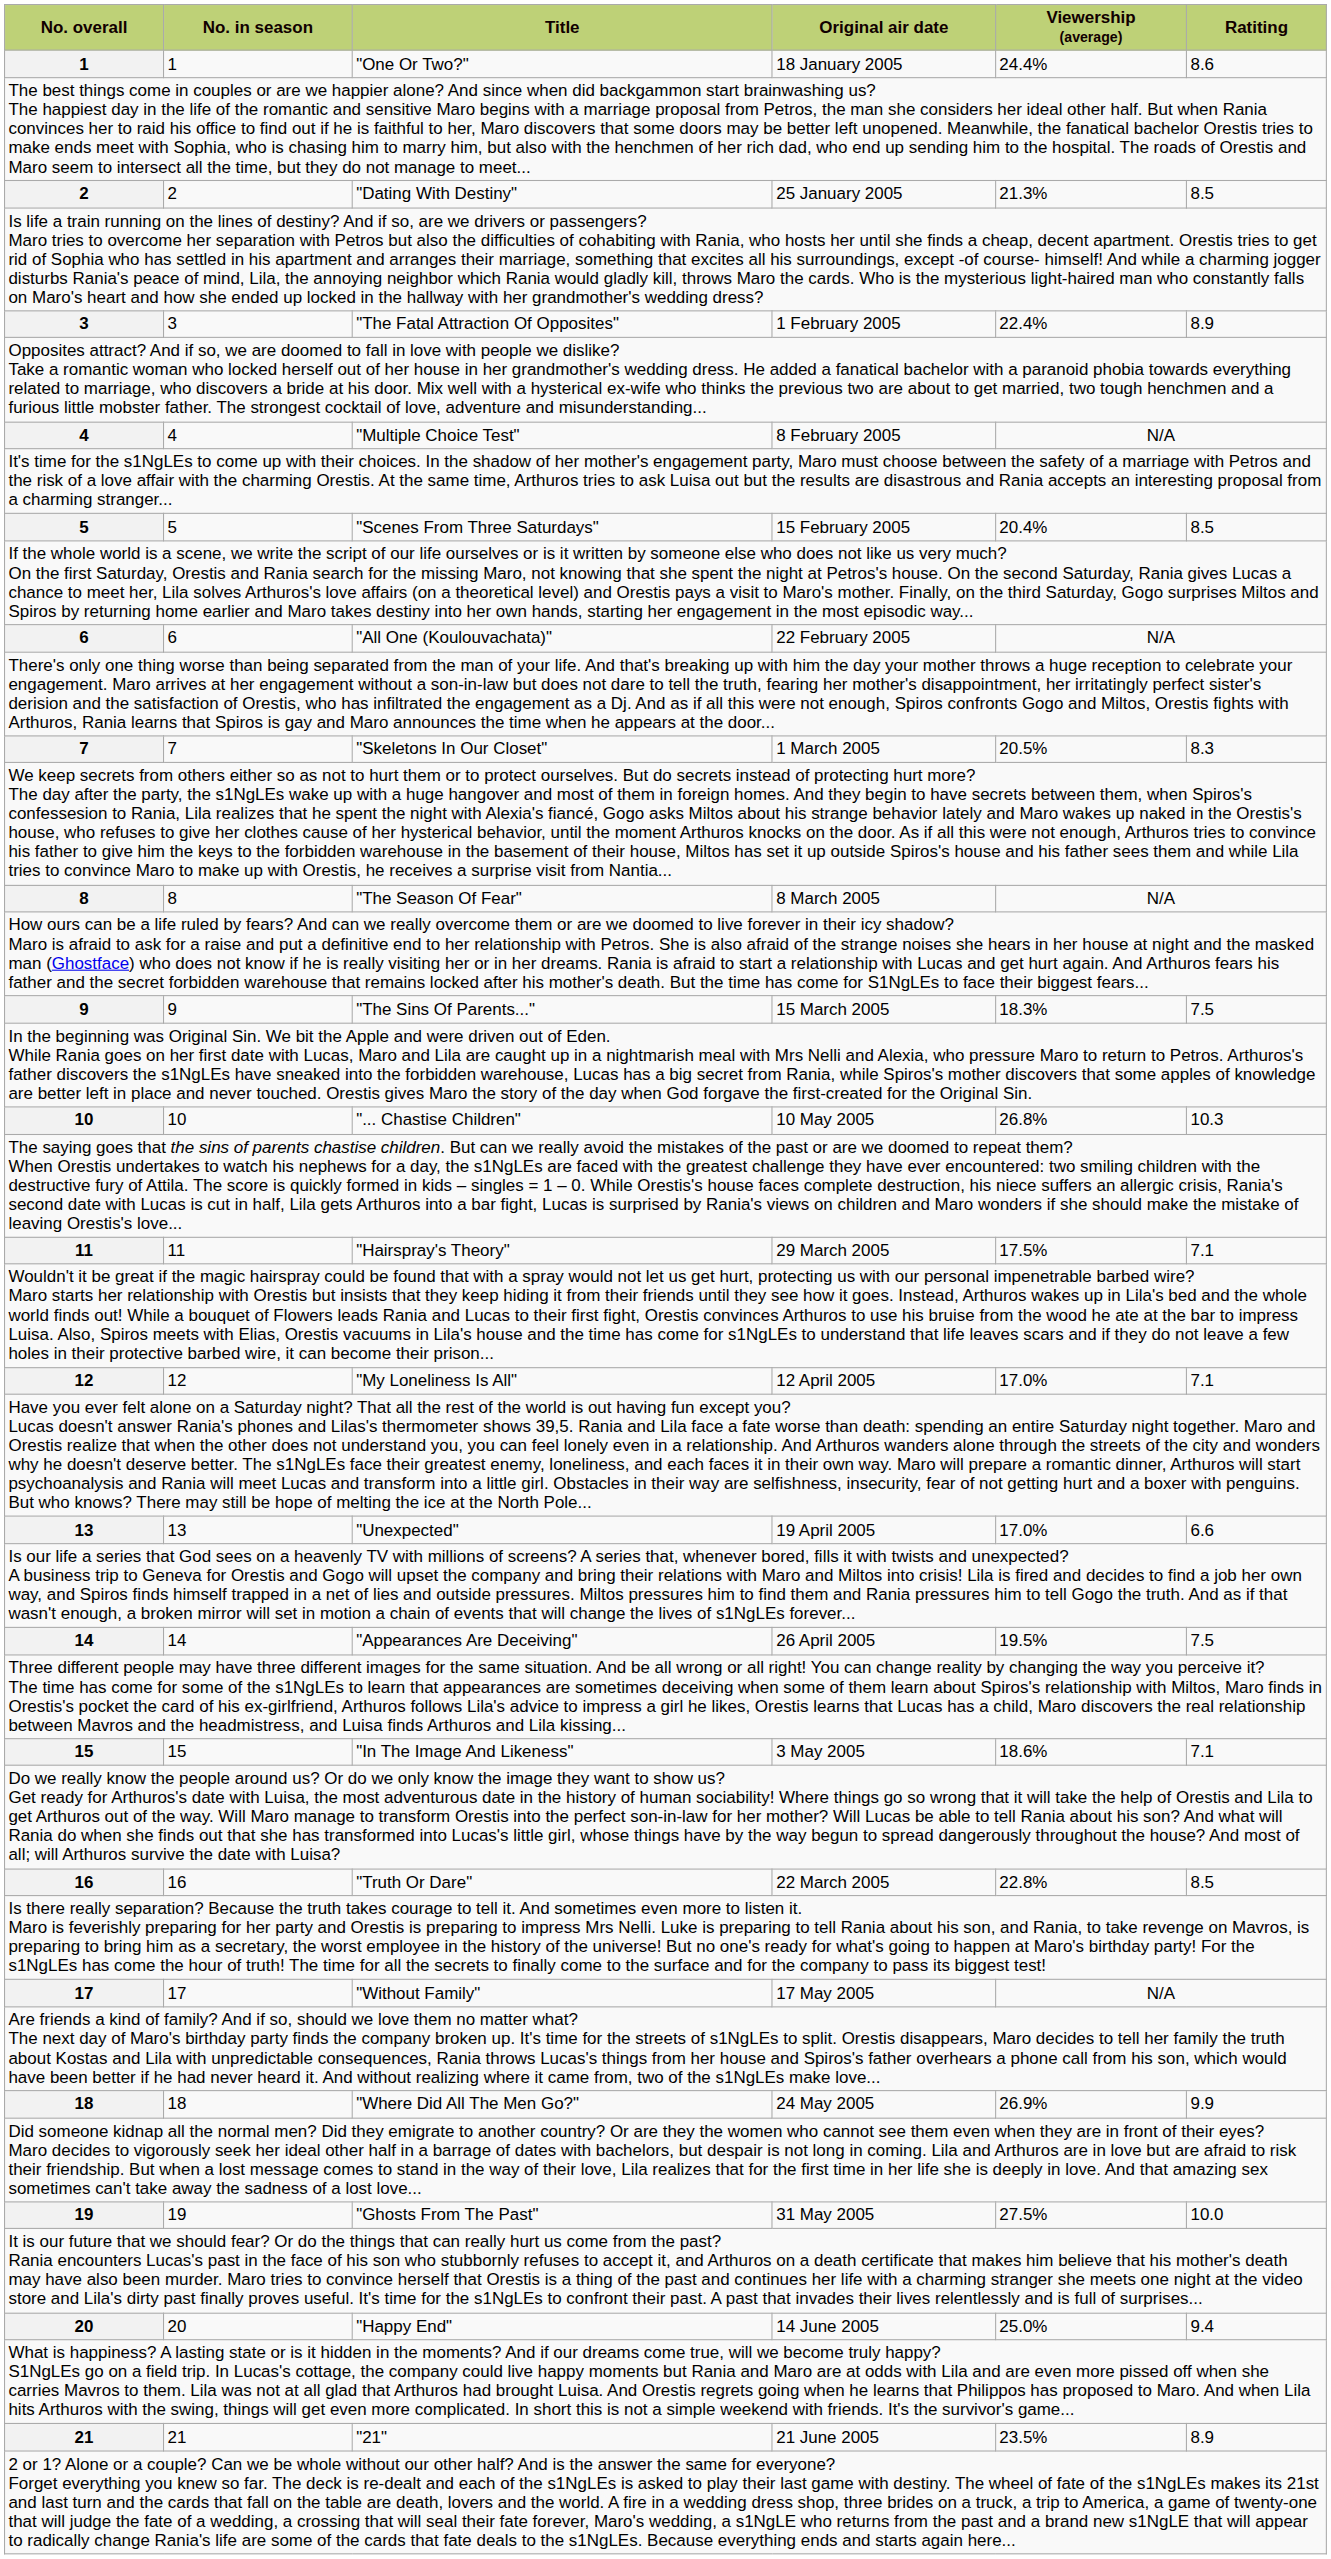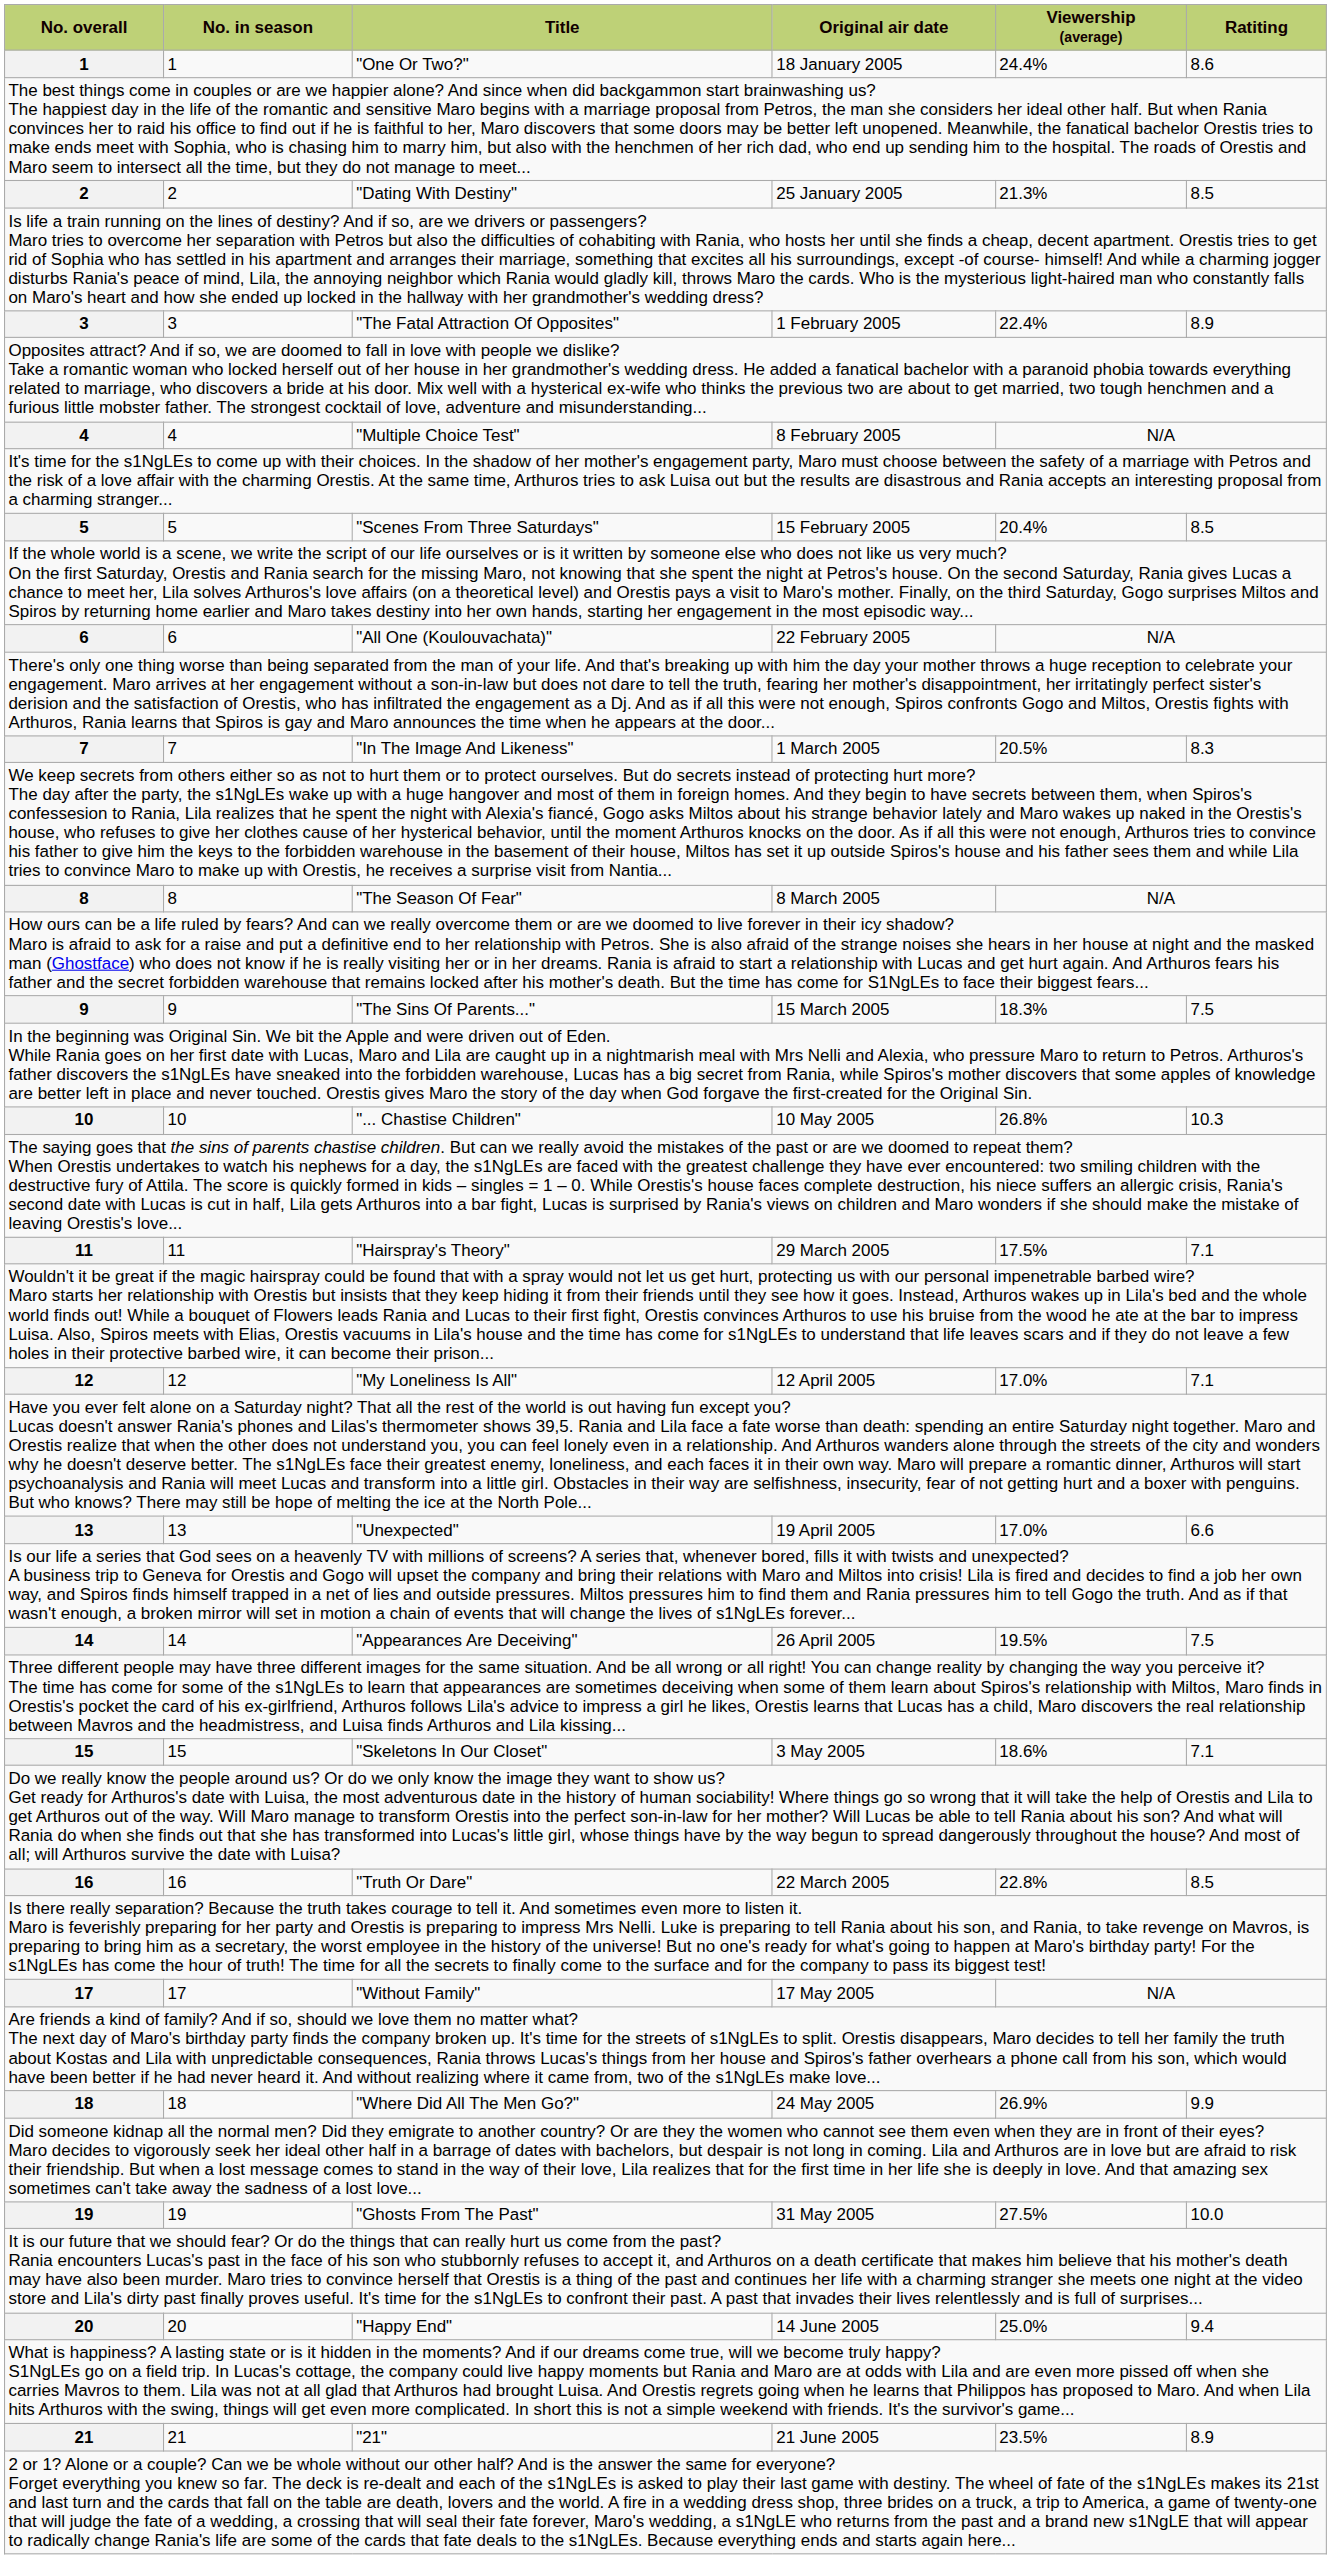row 14 | Title: "Skeletons In Our Closet" -> "In The Image And Likeness"
row 30 | Title: "In The Image And Likeness" -> "Skeletons In Our Closet"
